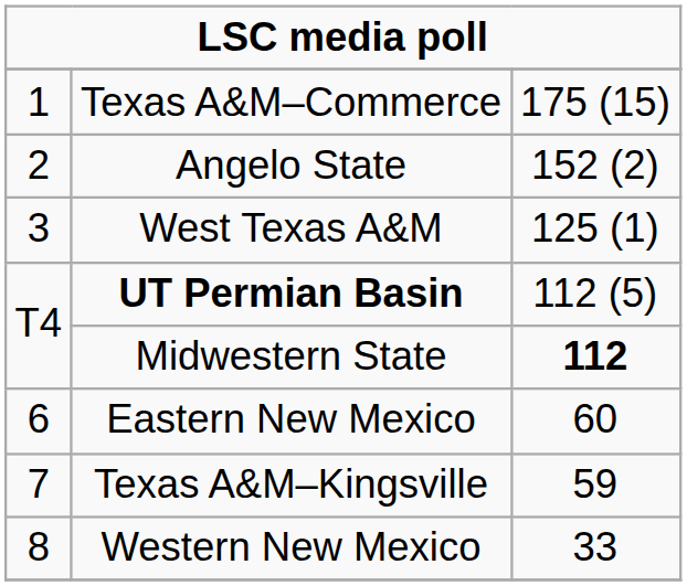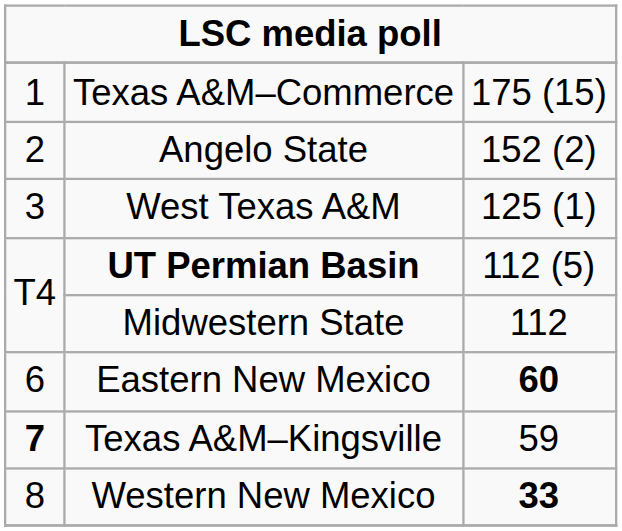Midwestern State | column 3: bold -> normal
Eastern New Mexico | column 3: normal -> bold
Texas A&M–Kingsville | column 1: normal -> bold
Western New Mexico | column 3: normal -> bold
